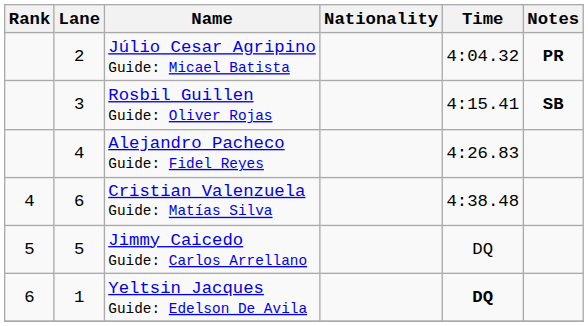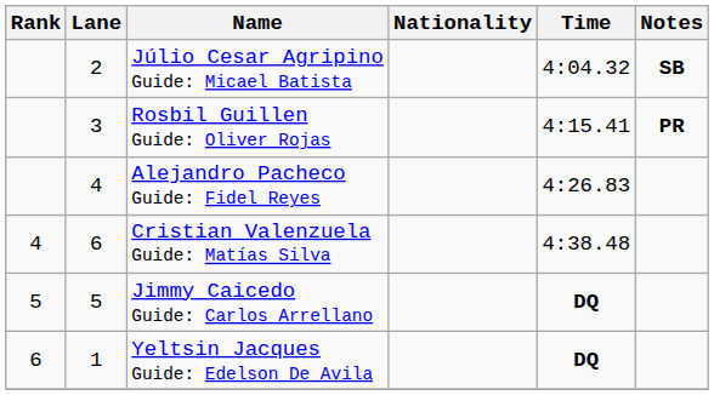Júlio Cesar Agripino Guide: Micael Batista | Notes: PR -> SB
Rosbil Guillen Guide: Oliver Rojas | Notes: SB -> PR
Jimmy Caicedo Guide: Carlos Arrellano | Time: normal -> bold
